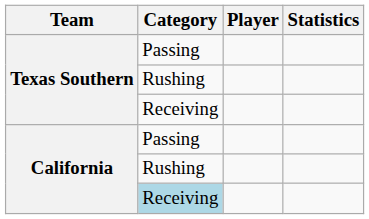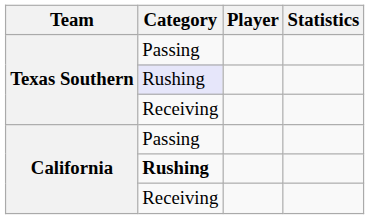Texas Southern / Rushing | Category: no background -> lavender background
California / Rushing | Category: normal -> bold
California / Receiving | Category: lightblue background -> no background
